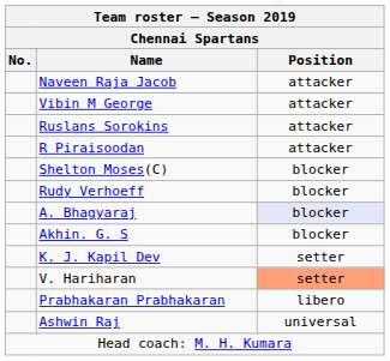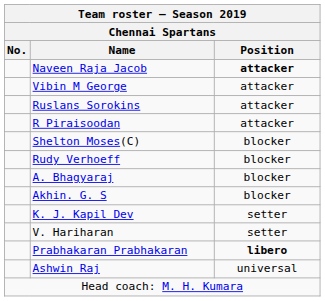Naveen Raja Jacob | Position: normal -> bold
A. Bhagyaraj | Position: lavender background -> no background
V. Hariharan | Position: lightsalmon background -> no background
Prabhakaran Prabhakaran | Position: normal -> bold
